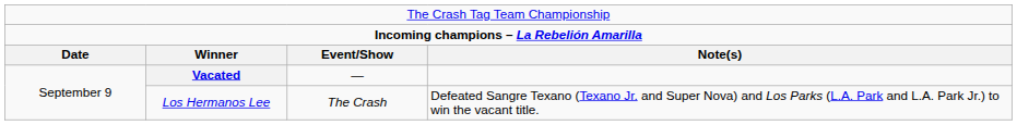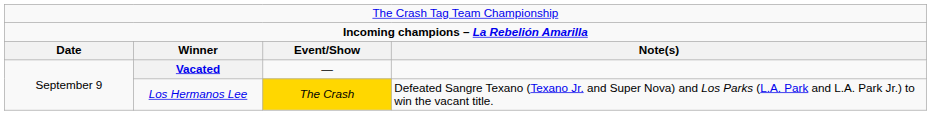Los Hermanos Lee | column 3: no background -> gold background
